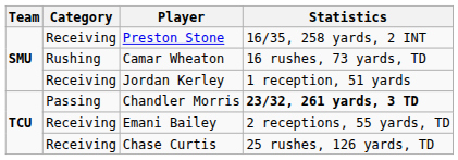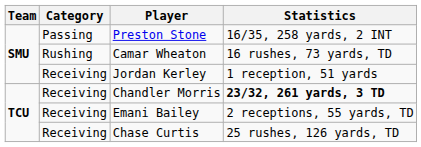Preston Stone | Category: Receiving -> Passing
Chandler Morris | Category: Passing -> Receiving
